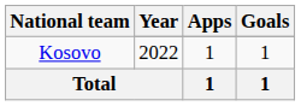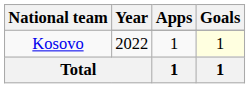2022 | Goals: no background -> lightyellow background
